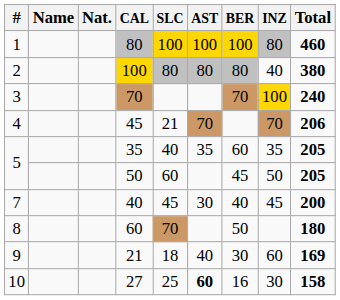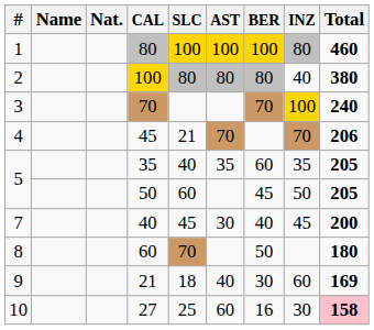27 | AST: bold -> normal
27 | Total: no background -> pink background
